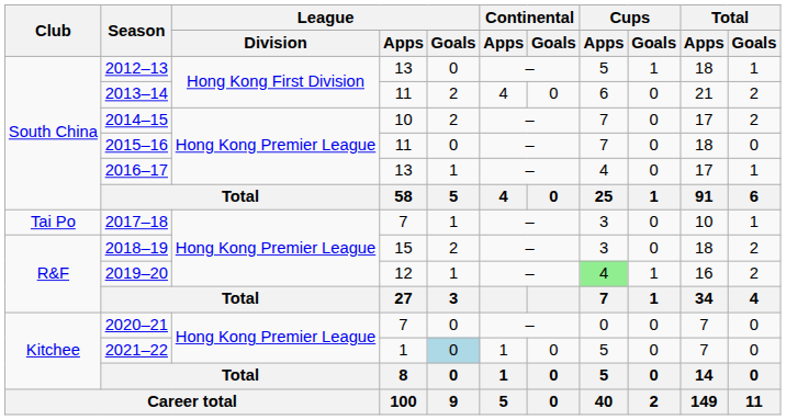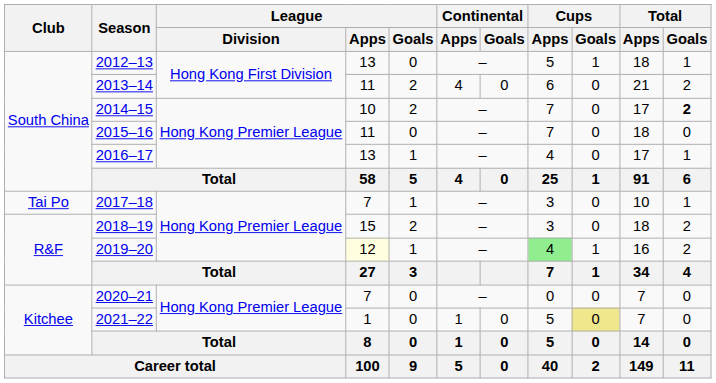2014–15 | Total / Goals: normal -> bold
2019–20 | League / Apps: no background -> lightyellow background
2021–22 | League / Goals: lightblue background -> no background
2021–22 | Cups / Goals: no background -> khaki background
